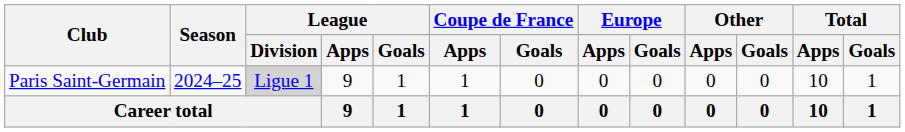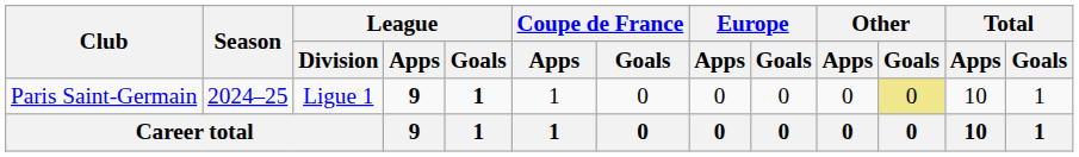Paris Saint-Germain | League / Division: lightgrey background -> no background
Paris Saint-Germain | League / Apps: normal -> bold
Paris Saint-Germain | League / Goals: normal -> bold
Paris Saint-Germain | Other / Goals: no background -> khaki background
